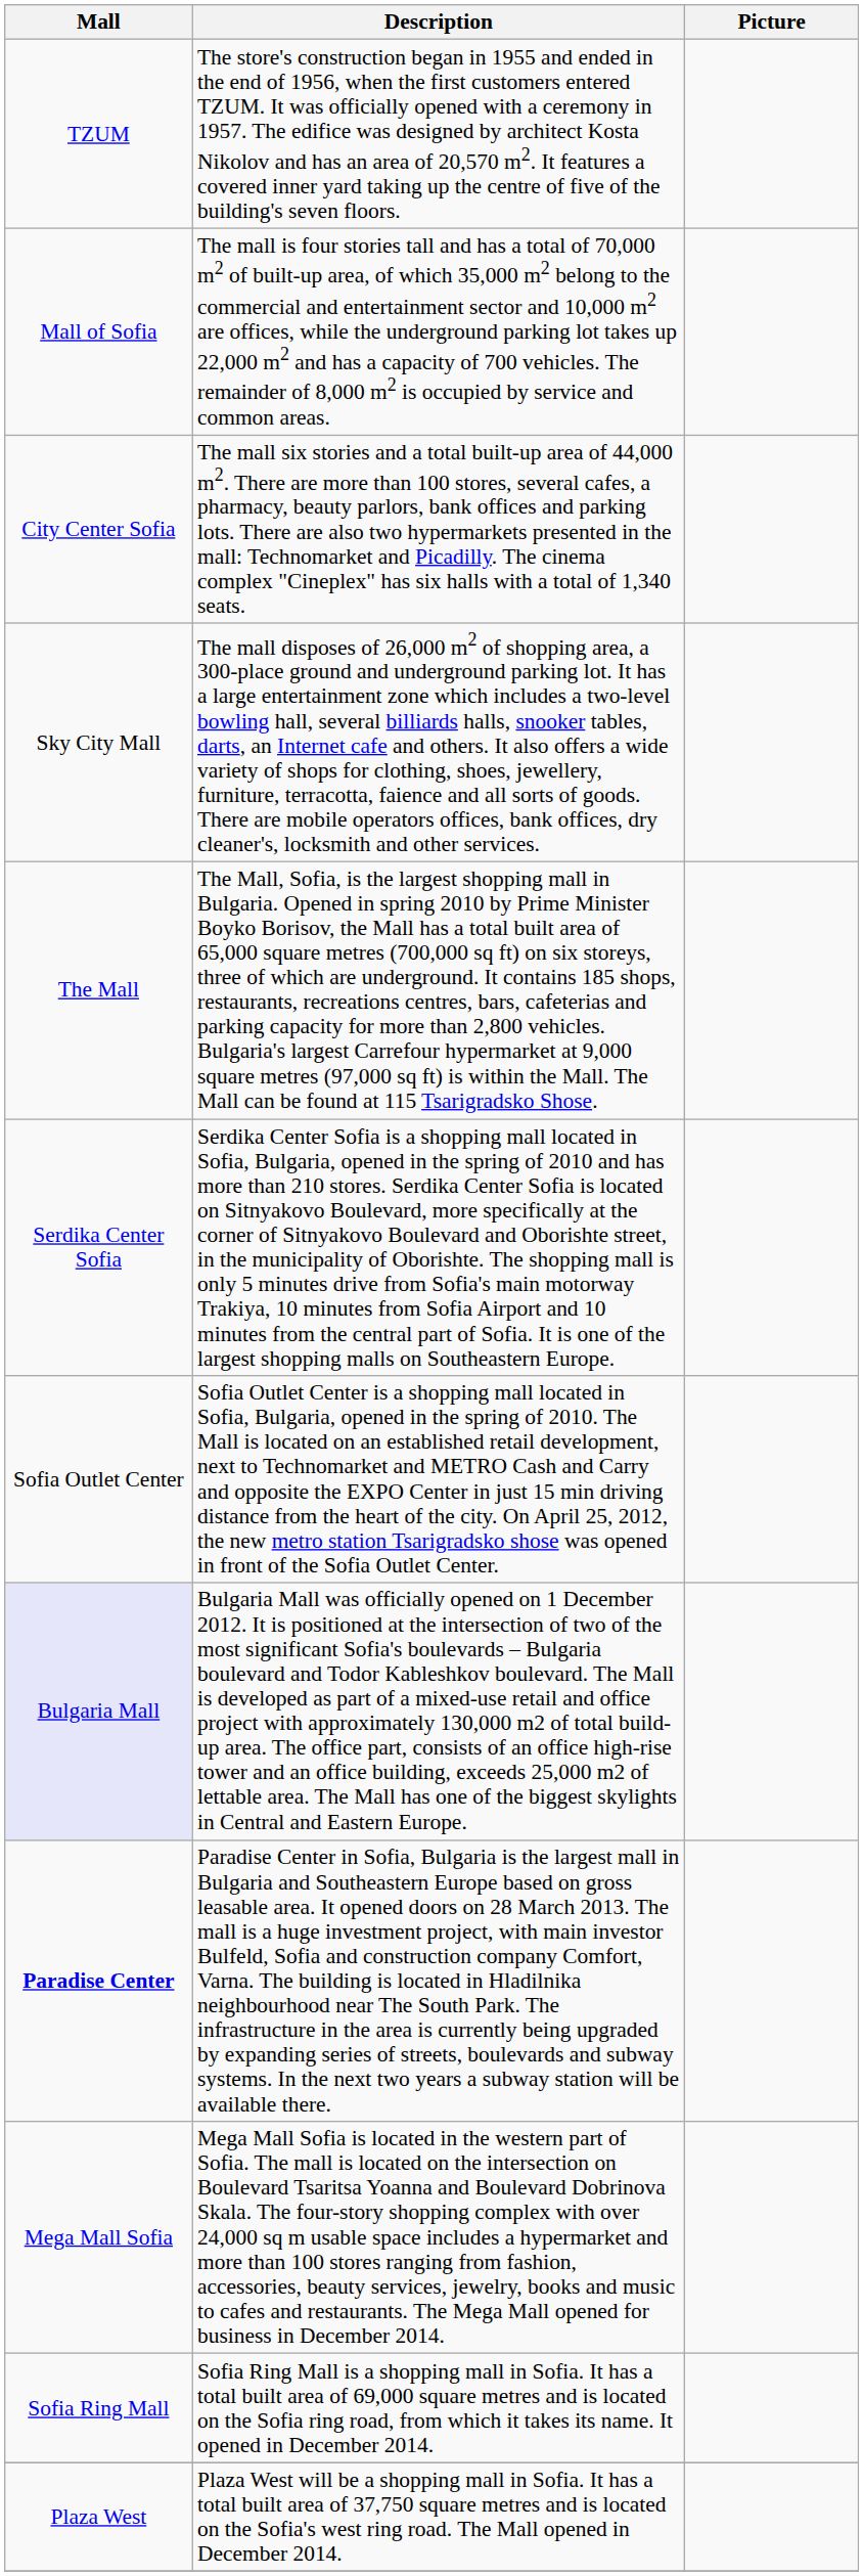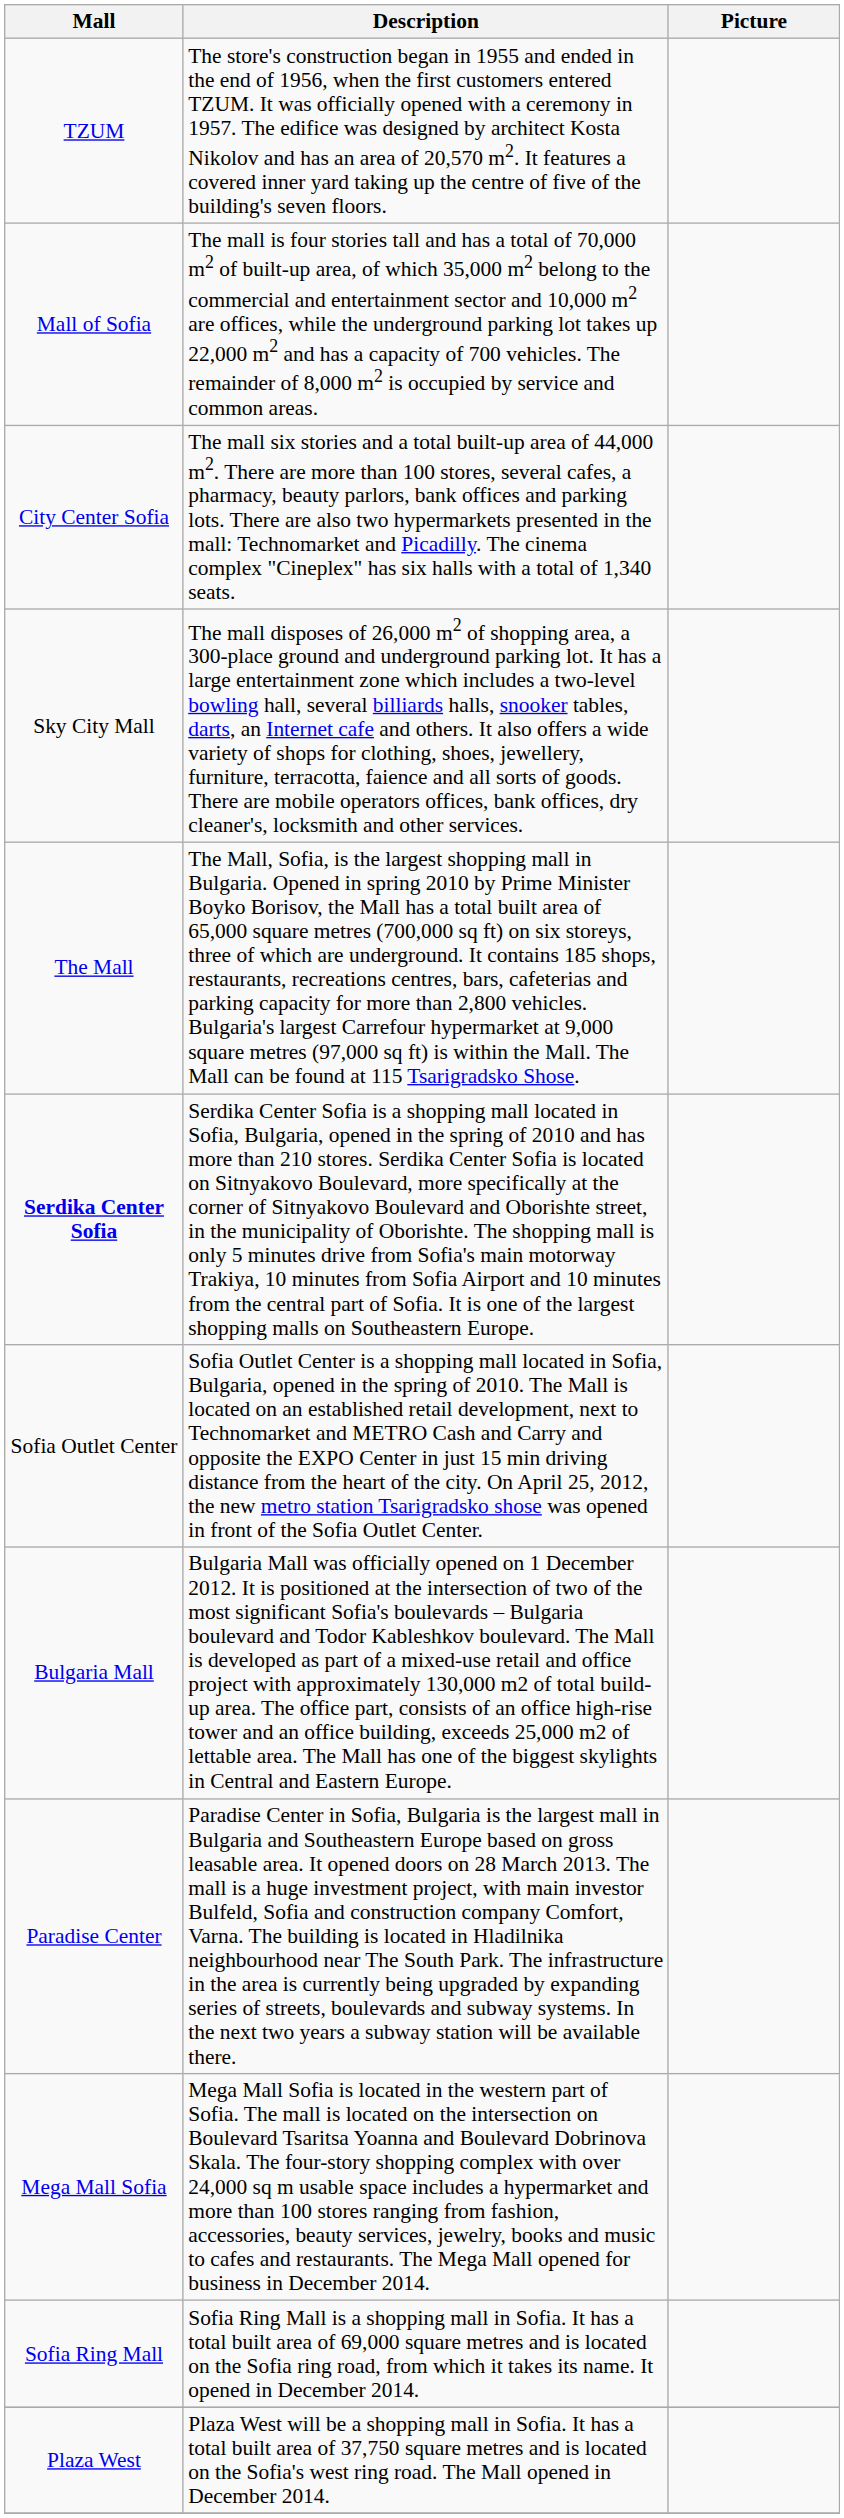Serdika Center Sofia | Mall: normal -> bold
Bulgaria Mall | Mall: lavender background -> no background
Paradise Center | Mall: bold -> normal
